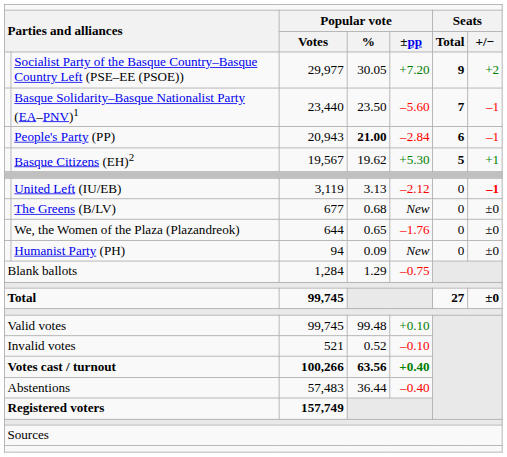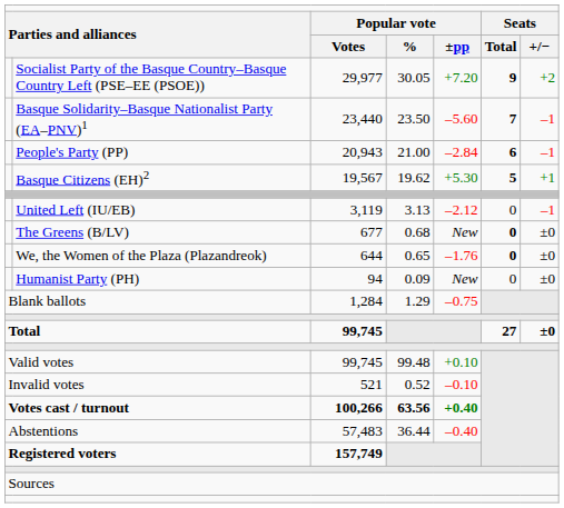People's Party (PP) | column 4: bold -> normal
United Left (IU/EB) | column 7: bold -> normal
The Greens (B/LV) | column 6: normal -> bold
We, the Women of the Plaza (Plazandreok) | column 6: normal -> bold
